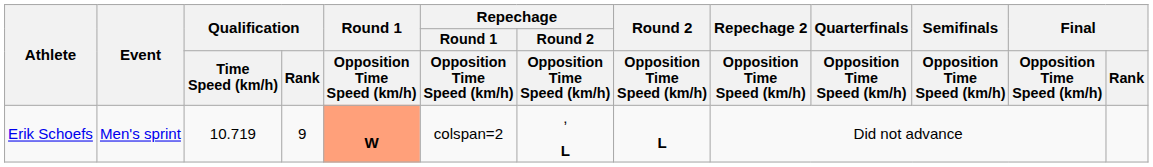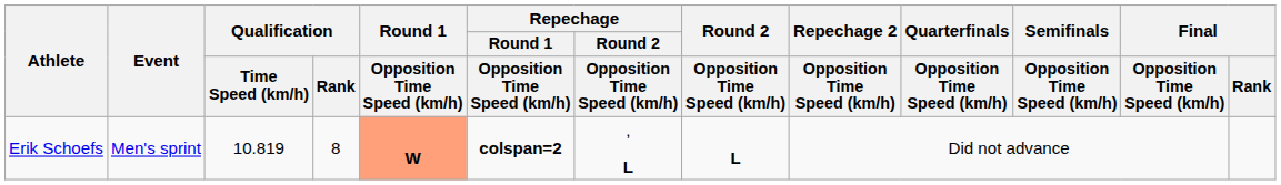Erik Schoefs | Qualification / Time Speed (km/h): 10.719 -> 10.819
Erik Schoefs | Qualification / Rank: 9 -> 8
Erik Schoefs | Repechage / Round 1 / Opposition Time Speed (km/h): normal -> bold
